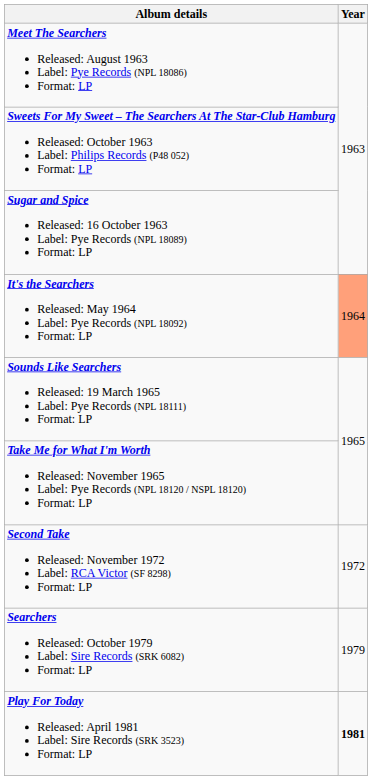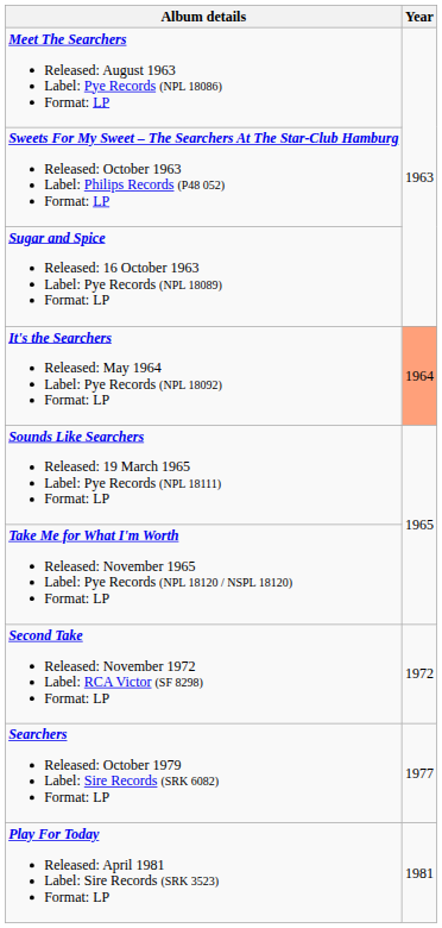row 9 | Year: 1979 -> 1977
row 10 | Year: bold -> normal
